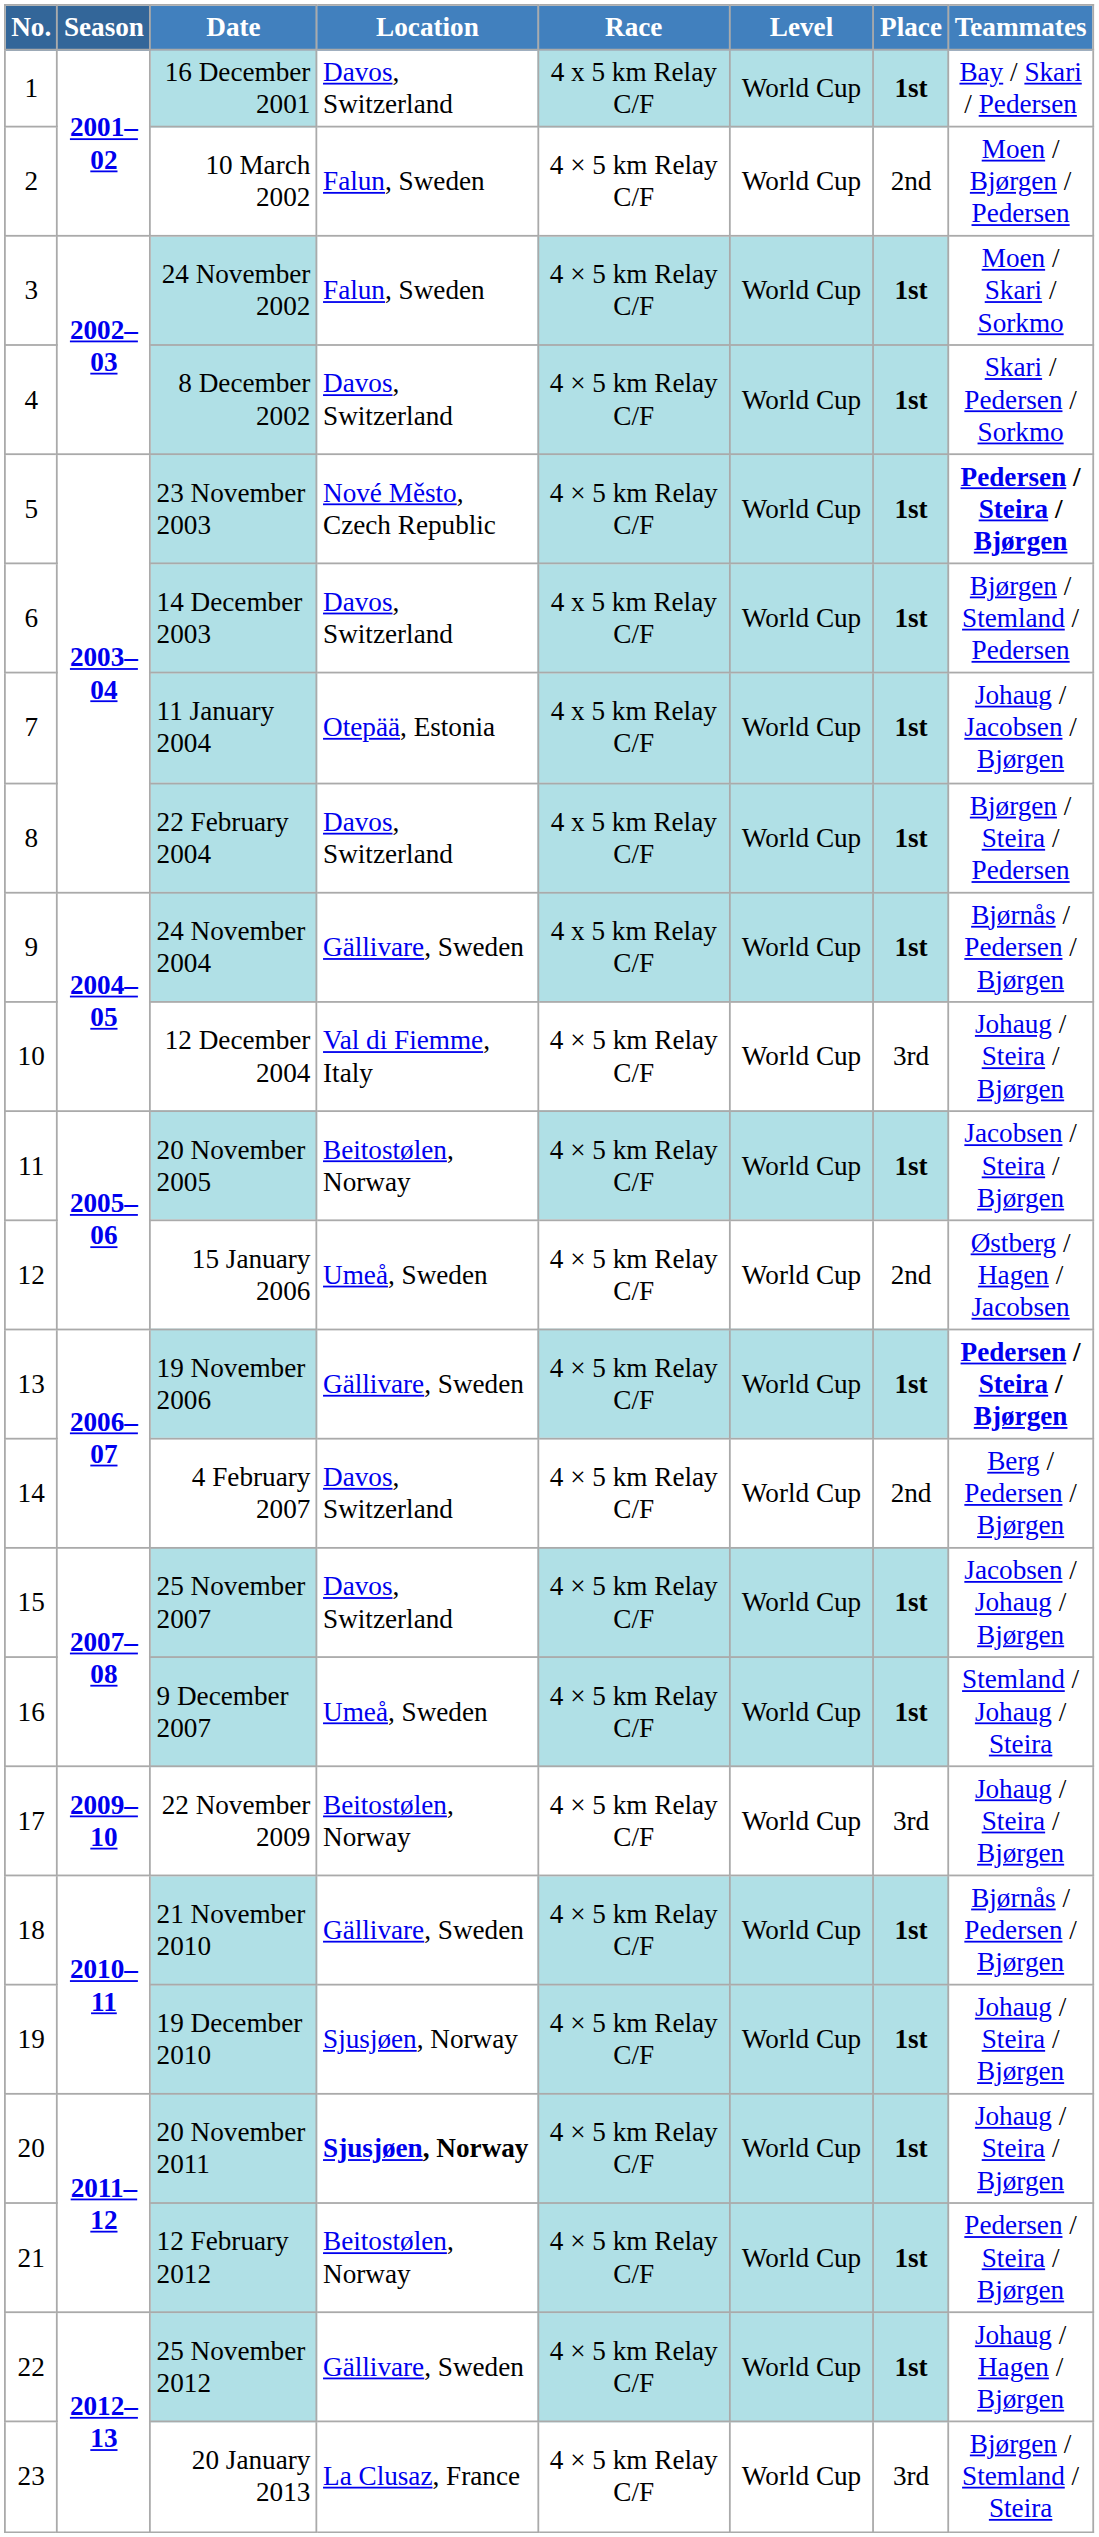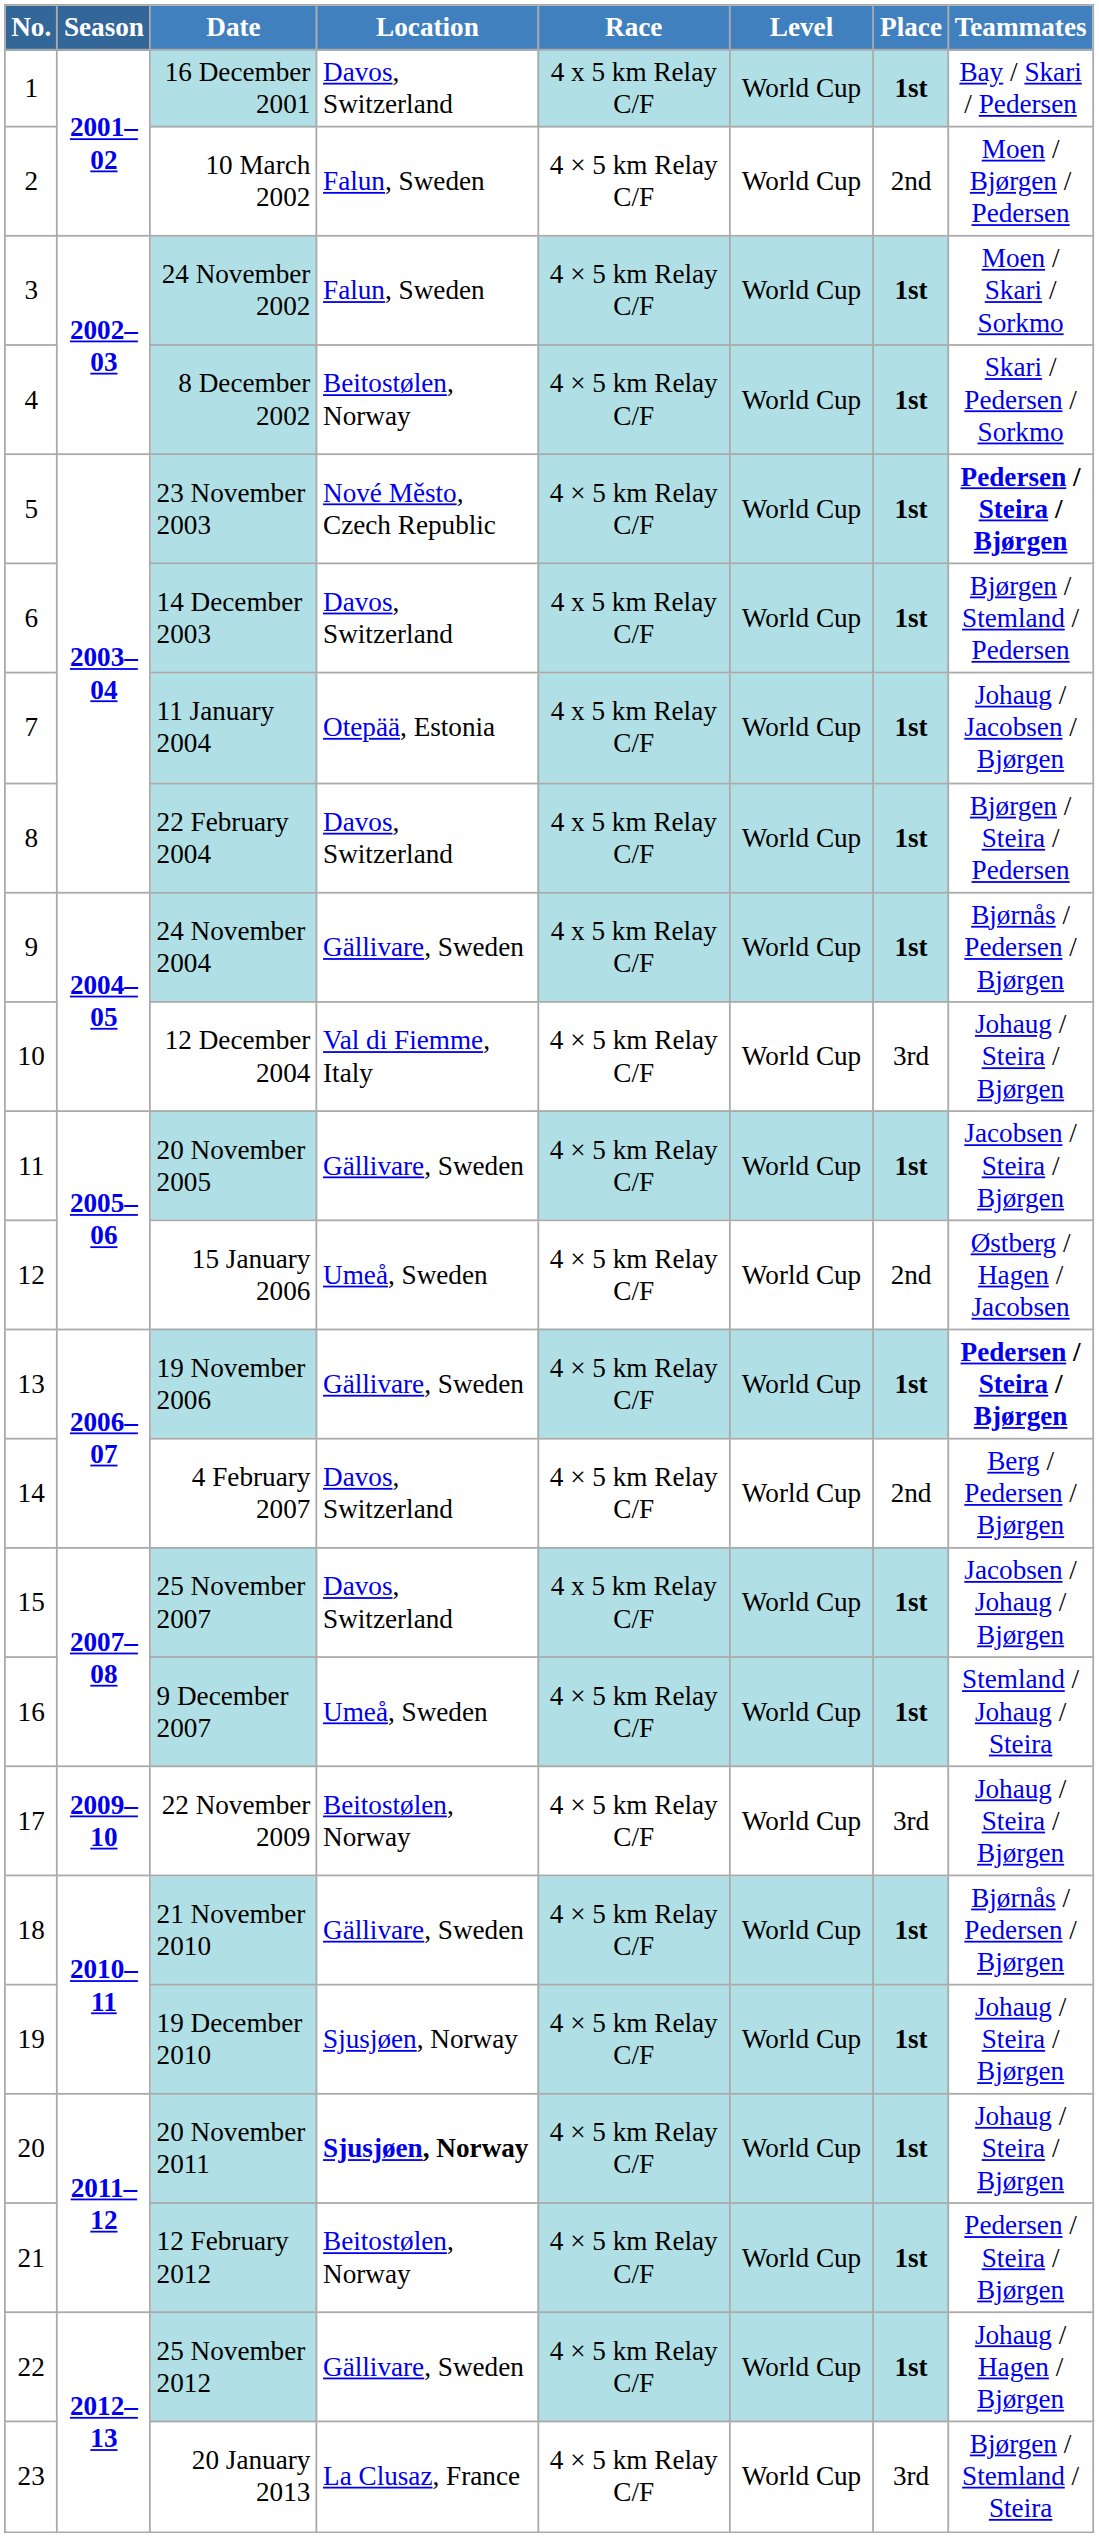8 December 2002 | Location: Davos, Switzerland -> Beitostølen, Norway
20 November 2005 | Location: Beitostølen, Norway -> Gällivare, Sweden
25 November 2007 | Race: 4 × 5 km Relay C/F -> 4 x 5 km Relay C/F
